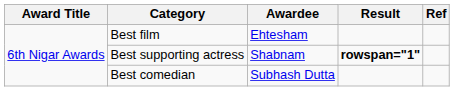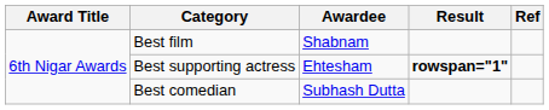Best film | Awardee: Ehtesham -> Shabnam
Best supporting actress | Awardee: Shabnam -> Ehtesham
